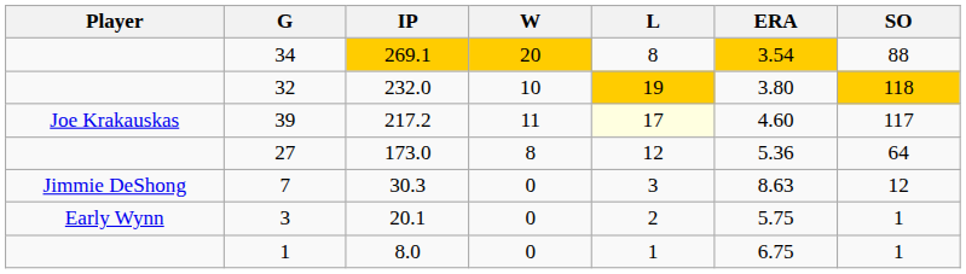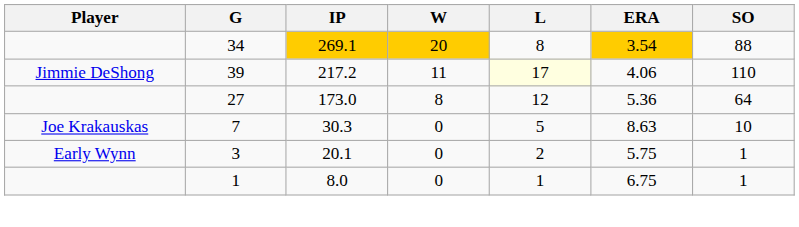- row: 32 | 232.0 | 10 | 19 | 3.80 | 118
39 | Player: Joe Krakauskas -> Jimmie DeShong
39 | ERA: 4.60 -> 4.06
39 | SO: 117 -> 110
7 | Player: Jimmie DeShong -> Joe Krakauskas
7 | L: 3 -> 5
7 | SO: 12 -> 10
